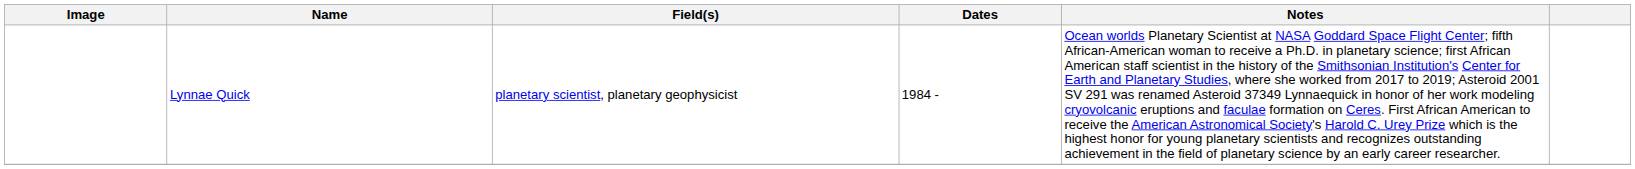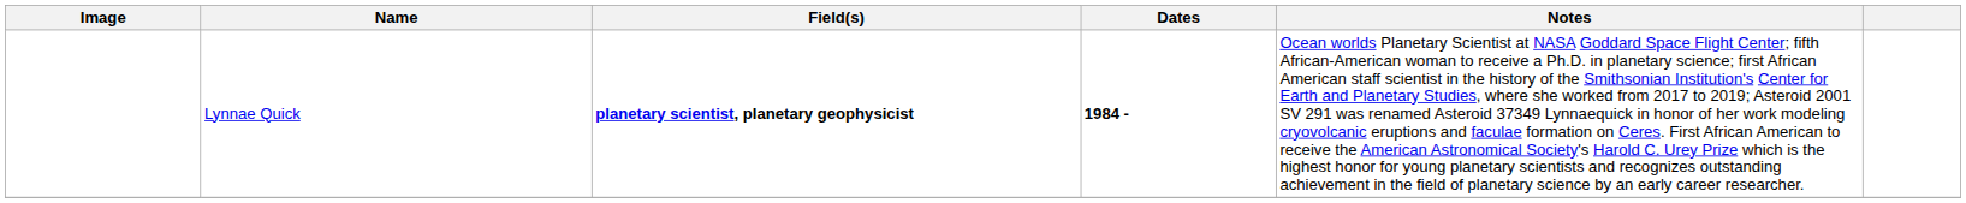Lynnae Quick | Field(s): normal -> bold
Lynnae Quick | Dates: normal -> bold
